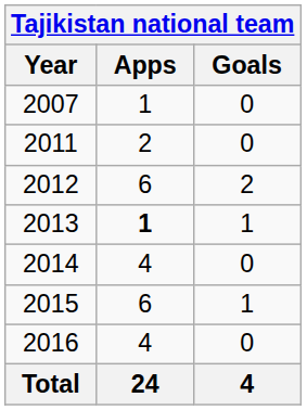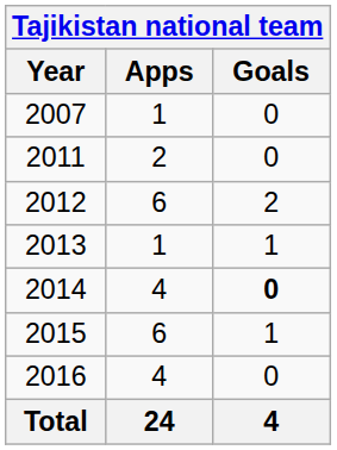2013 | Apps: bold -> normal
2014 | Goals: normal -> bold
